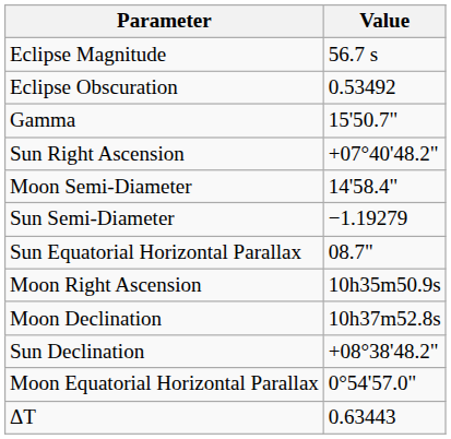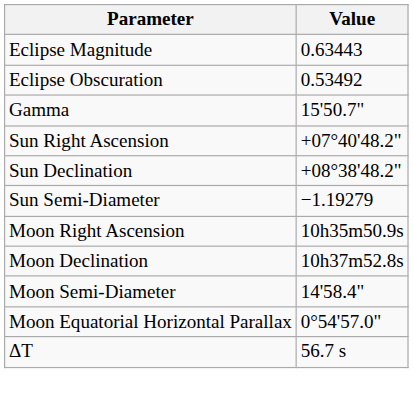Eclipse Magnitude | Value: 56.7 s -> 0.63443
rows swapped: Sun Declination <-> Moon Semi-Diameter
- row: Sun Equatorial Horizontal Parallax | 08.7"
ΔT | Value: 0.63443 -> 56.7 s
